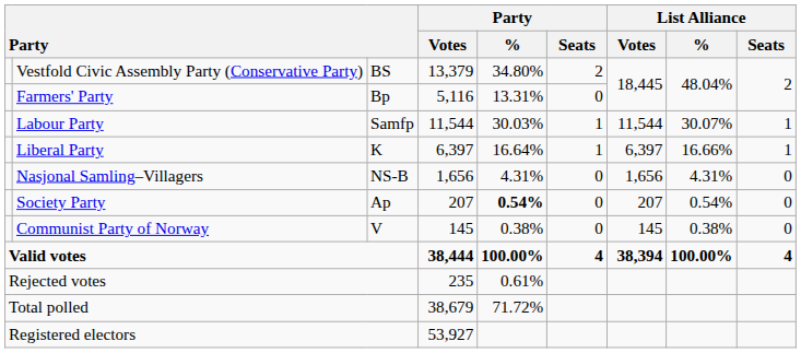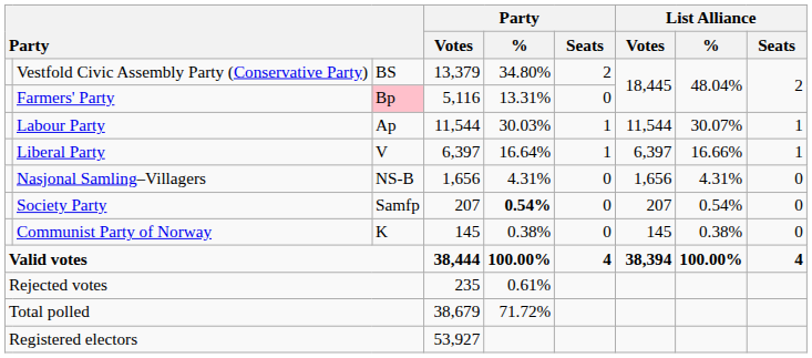Farmers' Party | column 3: no background -> pink background
Labour Party | column 3: Samfp -> Ap
Liberal Party | column 3: K -> V
Society Party | column 3: Ap -> Samfp
Communist Party of Norway | column 3: V -> K
